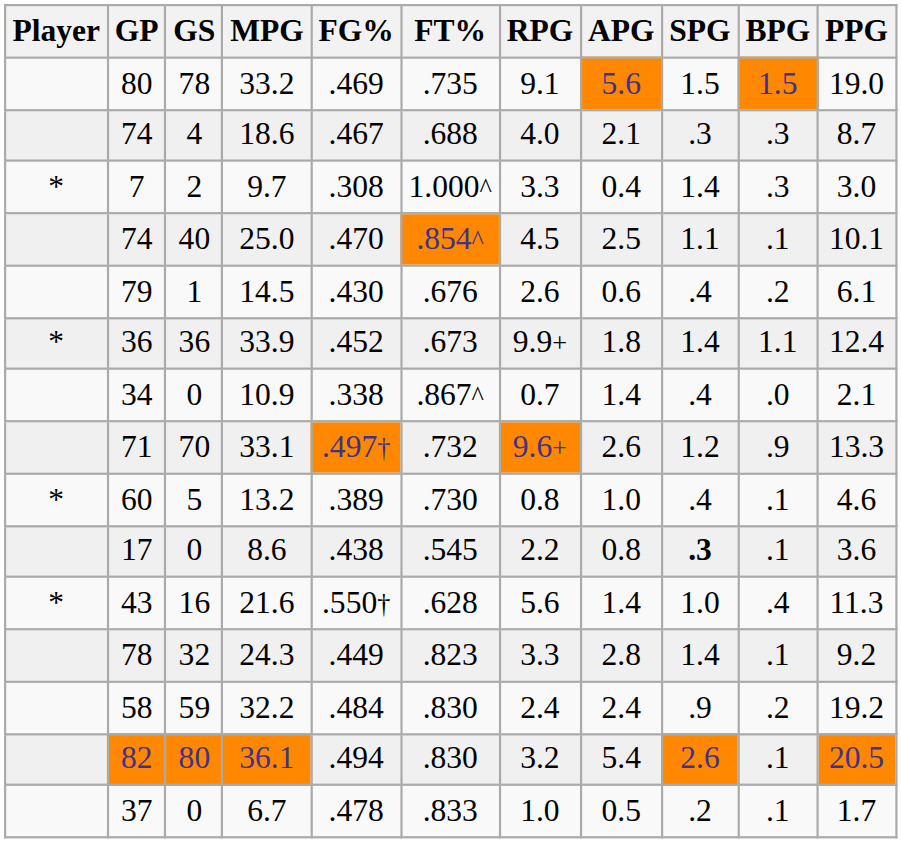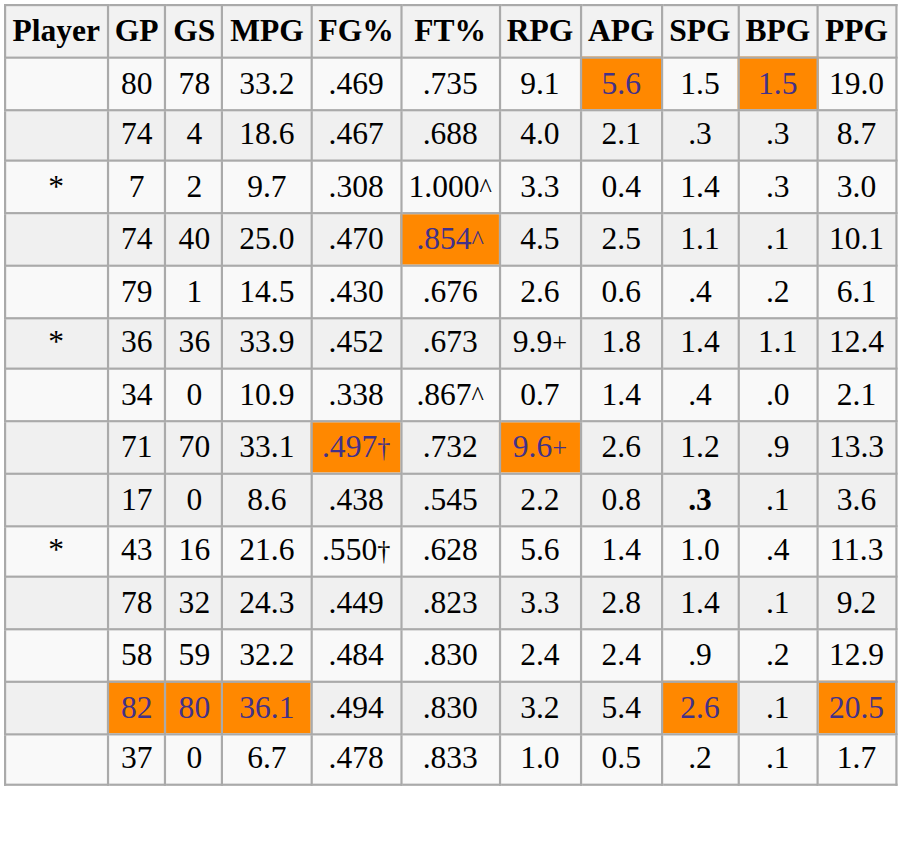- row: * | 60 | 5 | 13.2 | .389 | .730 | 0.8 | 1.0 | .4 | .1 | 4.6
32.2 | PPG: 19.2 -> 12.9
